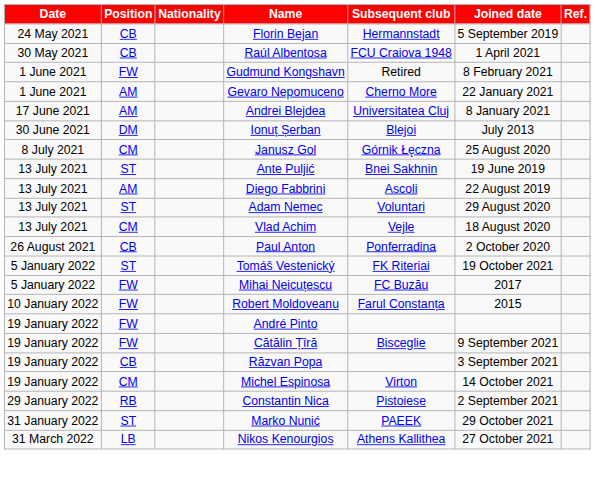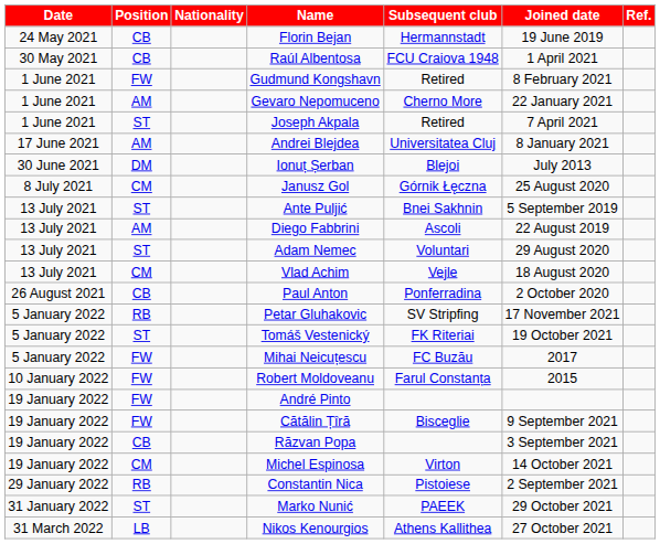Florin Bejan | Joined date: 5 September 2019 -> 19 June 2019
+ row: 1 June 2021 | ST | Joseph Akpala | Retired | 7 April 2021
Ante Puljić | Joined date: 19 June 2019 -> 5 September 2019
+ row: 5 January 2022 | RB | Petar Gluhakovic | SV Stripfing | 17 November 2021
